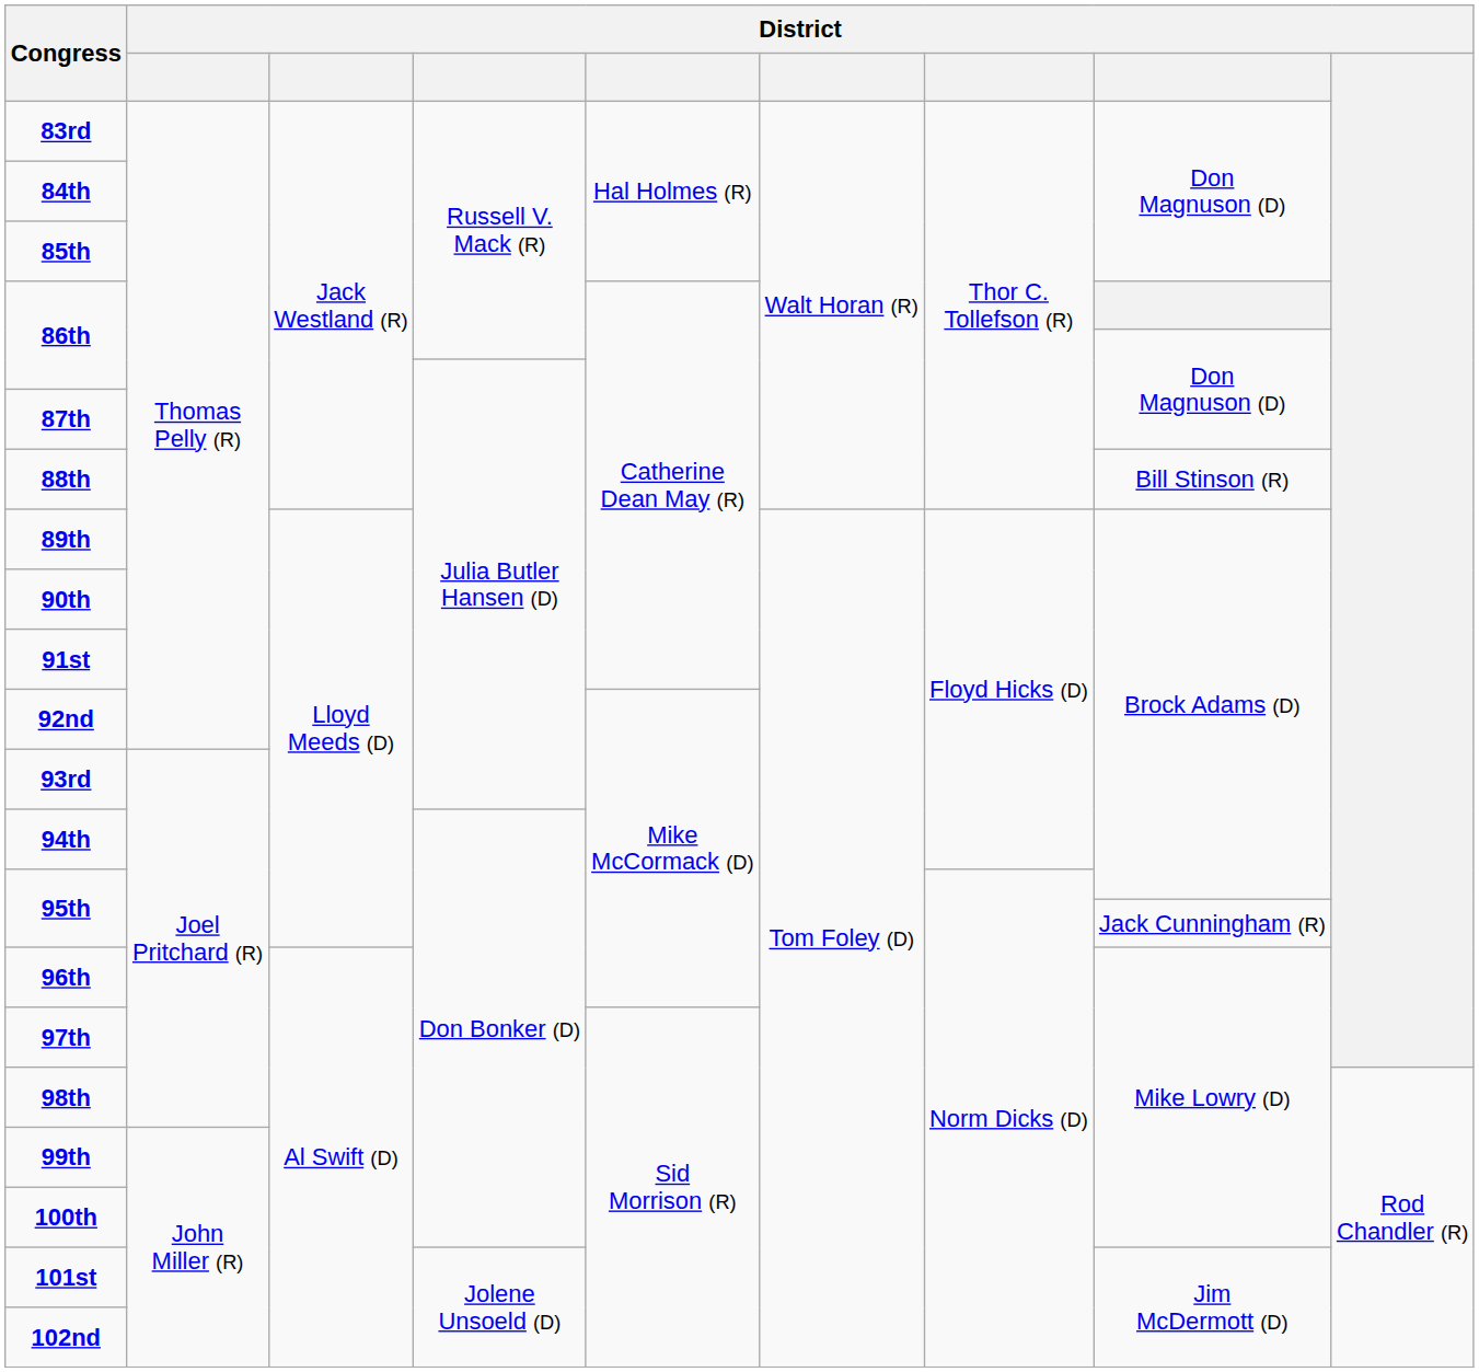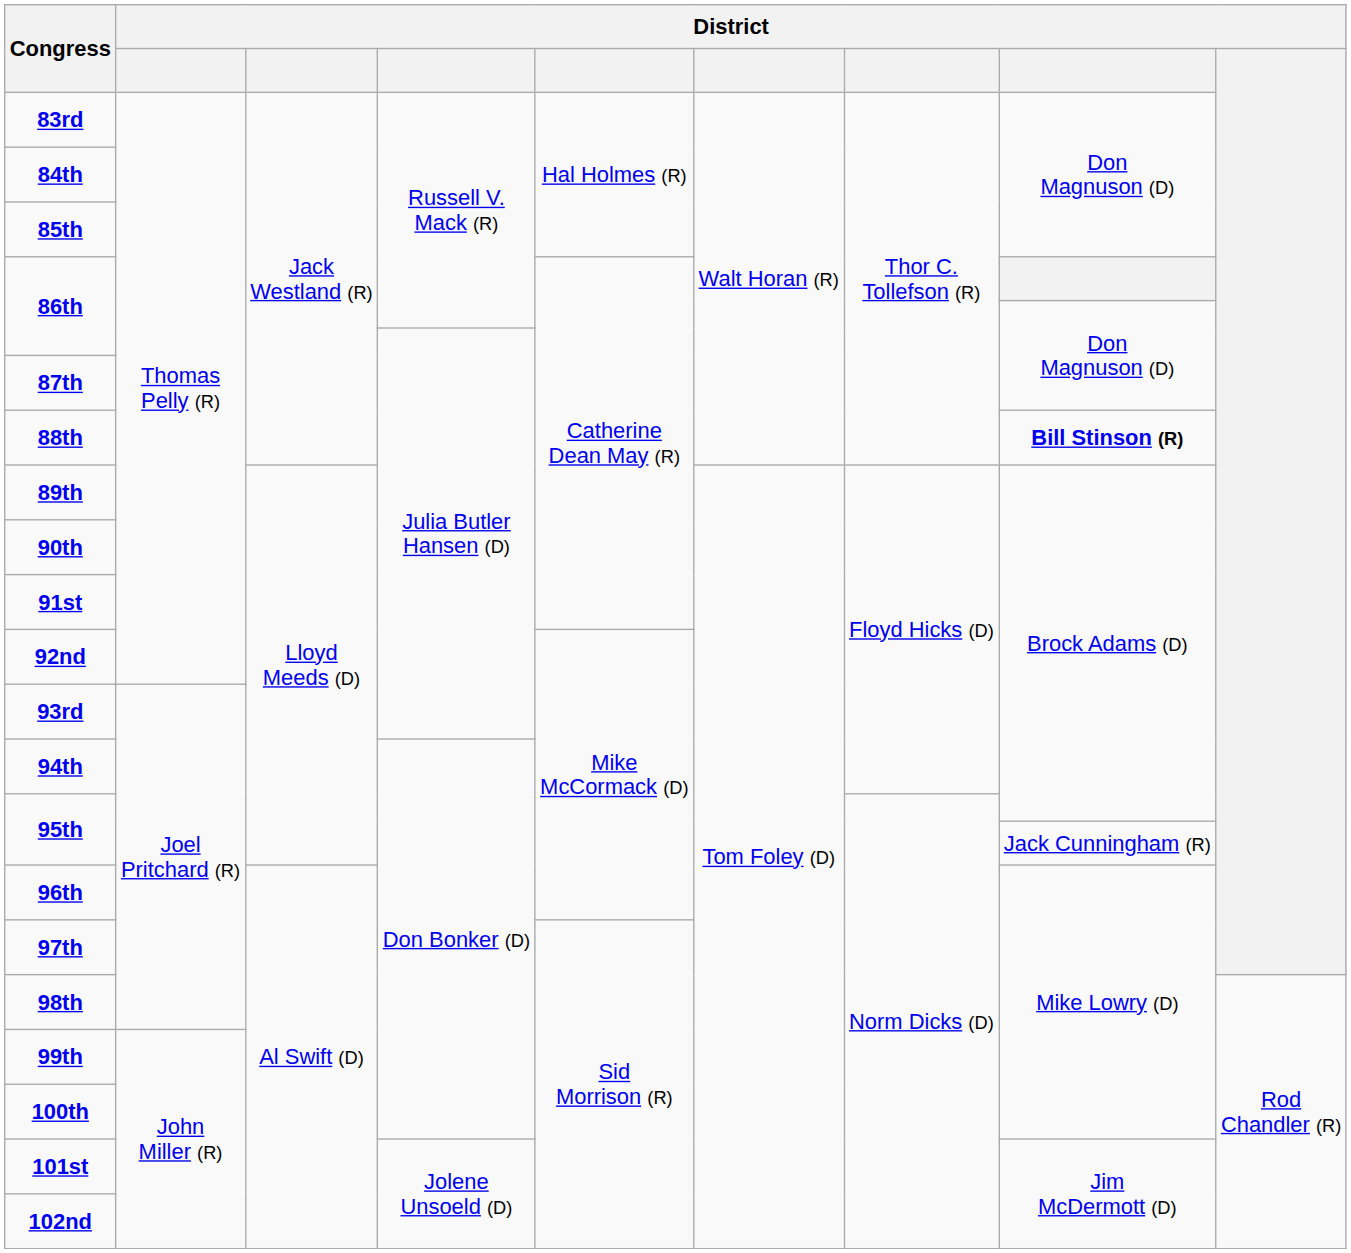88th | column 8: normal -> bold
